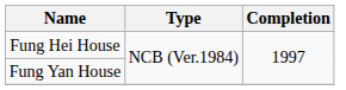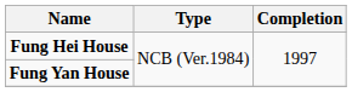Fung Hei House | Name: normal -> bold
Fung Yan House | Name: normal -> bold
